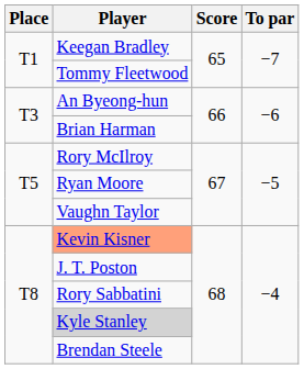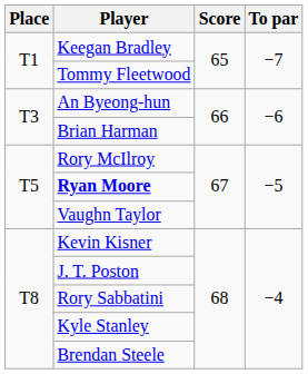Ryan Moore | Player: normal -> bold
Kevin Kisner | Player: lightsalmon background -> no background
Kyle Stanley | Player: lightgrey background -> no background
